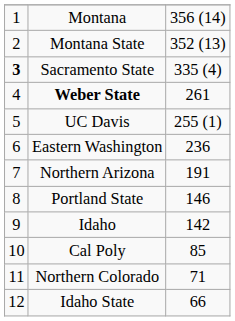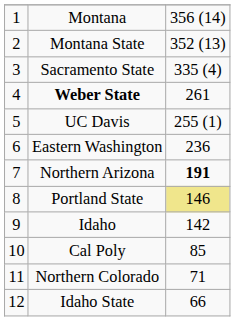Sacramento State | column 1: bold -> normal
Northern Arizona | column 3: normal -> bold
Portland State | column 3: no background -> khaki background
